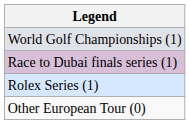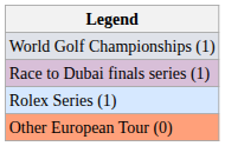row 5 | column 1: no background -> lightsalmon background
